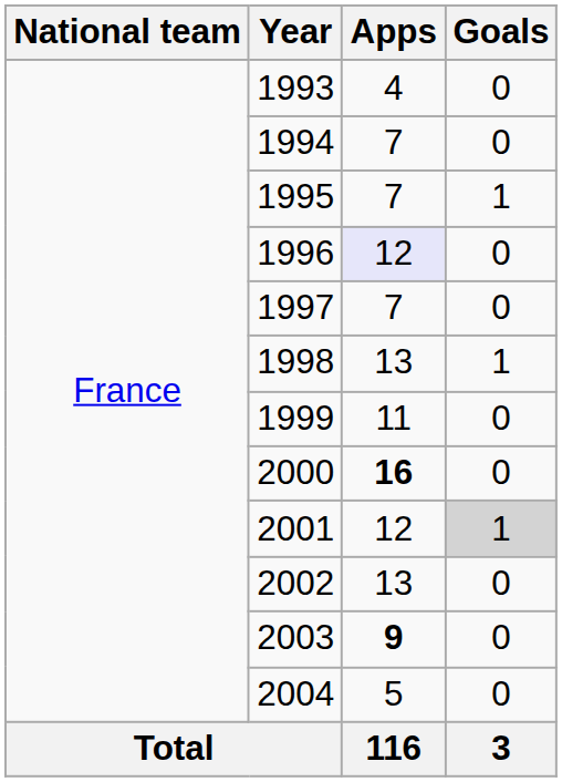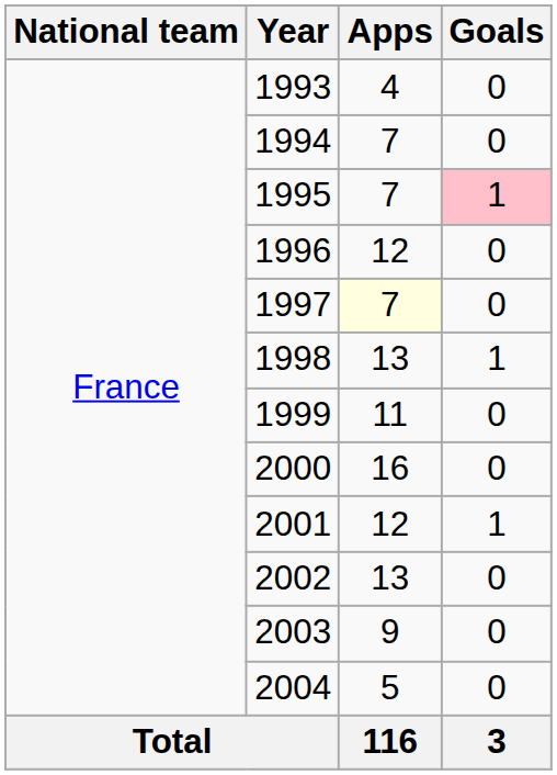1995 | Goals: no background -> pink background
1996 | Apps: lavender background -> no background
1997 | Apps: no background -> lightyellow background
2000 | Apps: bold -> normal
2001 | Goals: lightgrey background -> no background
2003 | Apps: bold -> normal
